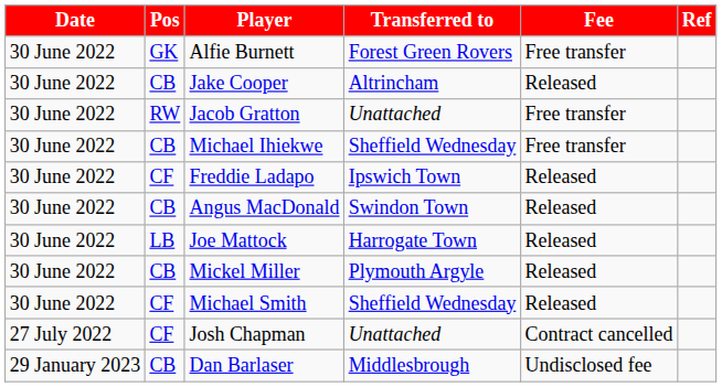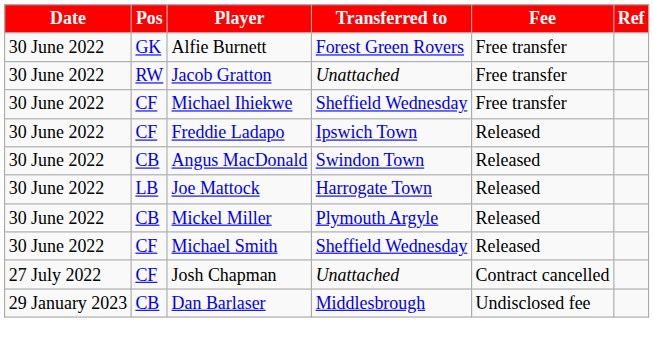- row: 30 June 2022 | CB | Jake Cooper | Altrincham | Released
Michael Ihiekwe | Pos: CB -> CF
